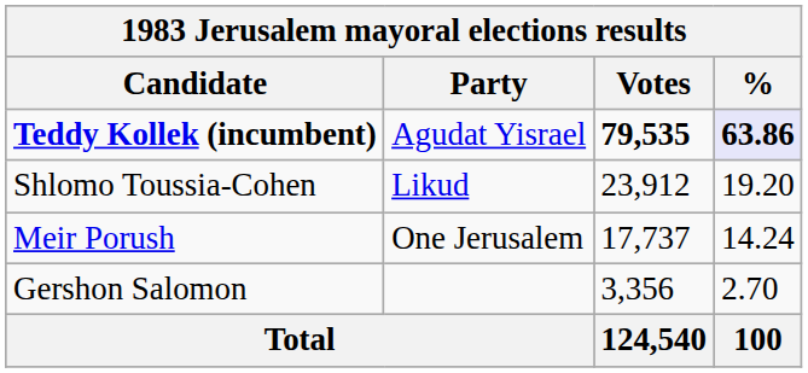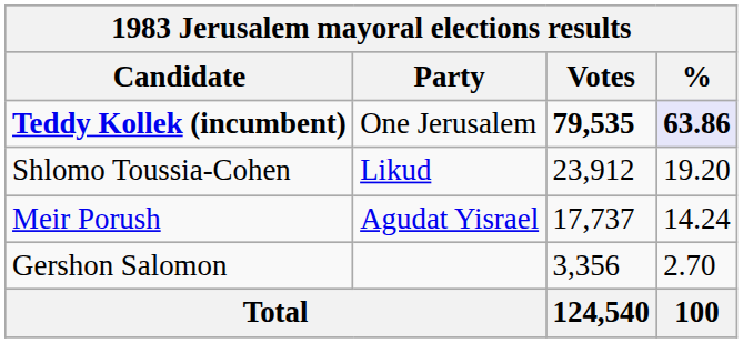Teddy Kollek (incumbent) | Party: Agudat Yisrael -> One Jerusalem
Meir Porush | Party: One Jerusalem -> Agudat Yisrael
